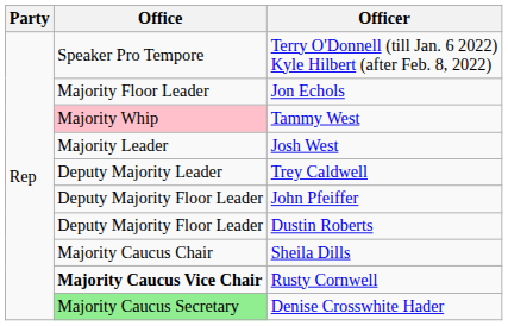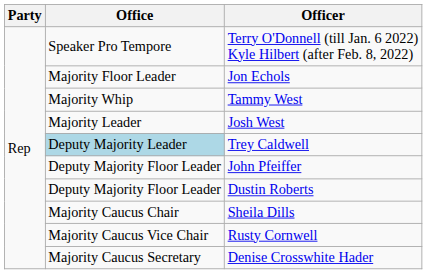Tammy West | Office: pink background -> no background
Trey Caldwell | Office: no background -> lightblue background
Rusty Cornwell | Office: bold -> normal
Denise Crosswhite Hader | Office: lightgreen background -> no background
